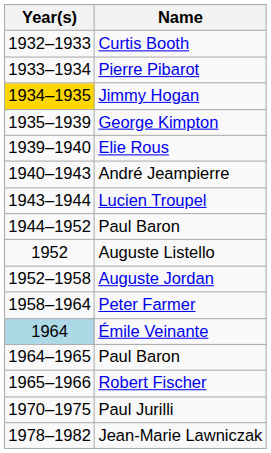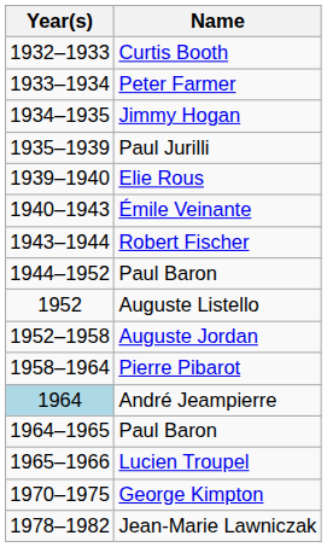row 3 | Name: Pierre Pibarot -> Peter Farmer
row 4 | Year(s): gold background -> no background
row 5 | Name: George Kimpton -> Paul Jurilli
row 7 | Name: André Jeampierre -> Émile Veinante
row 8 | Name: Lucien Troupel -> Robert Fischer
row 12 | Name: Peter Farmer -> Pierre Pibarot
row 13 | Name: Émile Veinante -> André Jeampierre
row 15 | Name: Robert Fischer -> Lucien Troupel
row 16 | Name: Paul Jurilli -> George Kimpton
